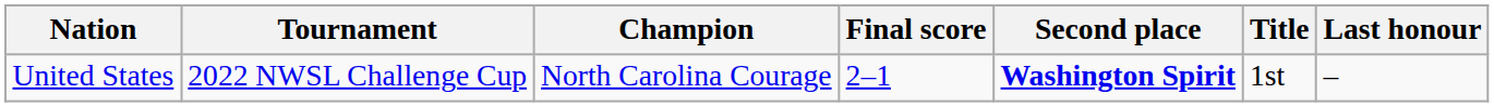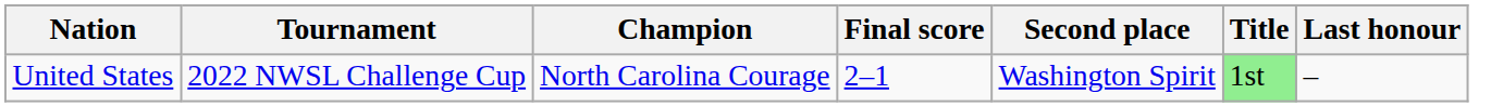United States | Second place: bold -> normal
United States | Title: no background -> lightgreen background
